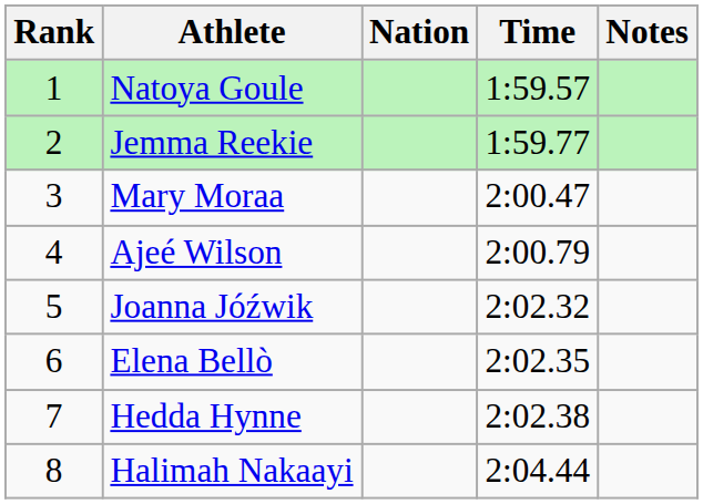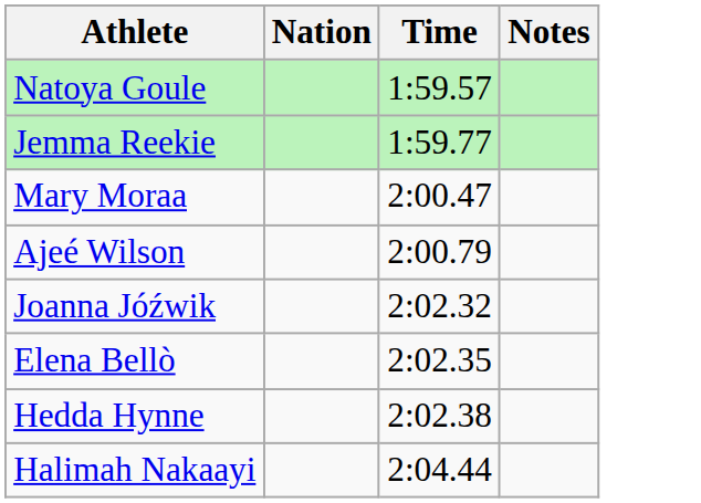- column: Rank | 1 | 2 | 3 | 4 | 5 | 6 | 7 | 8
